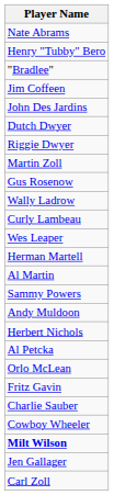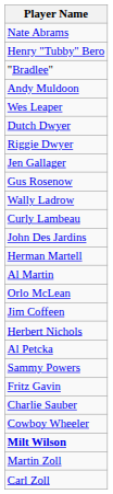row 5 | column 1: Jim Coffeen -> Andy Muldoon
row 6 | column 1: John Des Jardins -> Wes Leaper
row 9 | column 1: Martin Zoll -> Jen Gallager
row 13 | column 1: Wes Leaper -> John Des Jardins
row 16 | column 1: Sammy Powers -> Orlo McLean
row 17 | column 1: Andy Muldoon -> Jim Coffeen
row 20 | column 1: Orlo McLean -> Sammy Powers
row 25 | column 1: Jen Gallager -> Martin Zoll
